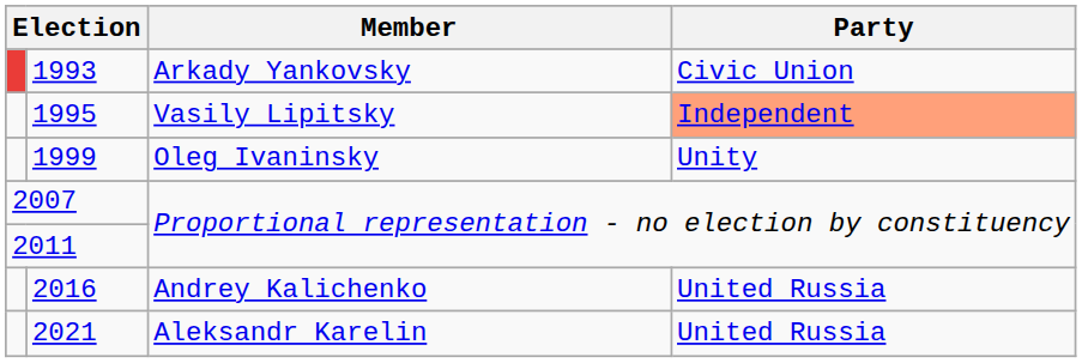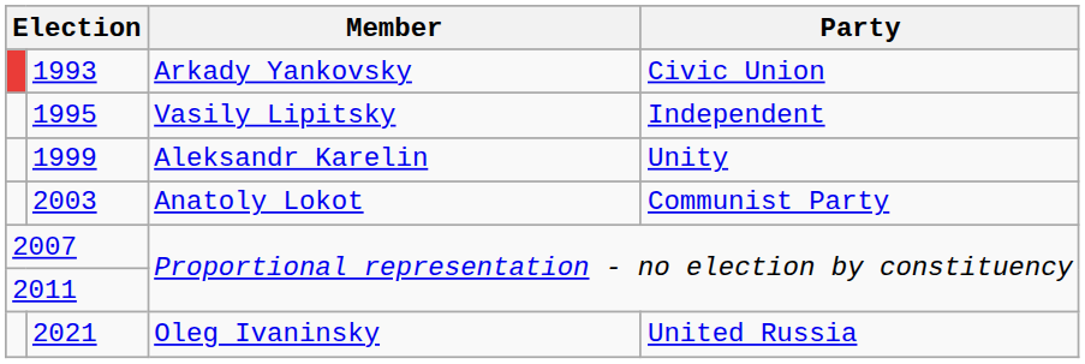1995 | Party: lightsalmon background -> no background
1999 | Member: Oleg Ivaninsky -> Aleksandr Karelin
+ row: 2003 | Anatoly Lokot | Communist Party
- row: 2016 | Andrey Kalichenko | United Russia
2021 | Member: Aleksandr Karelin -> Oleg Ivaninsky
